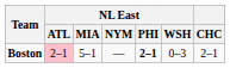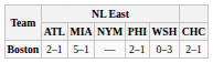Boston | NL East / ATL: pink background -> no background
Boston | NL East / PHI: bold -> normal
